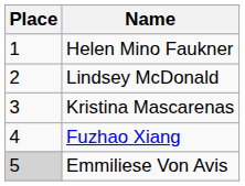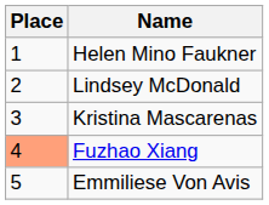Fuzhao Xiang | Place: no background -> lightsalmon background
Emmiliese Von Avis | Place: lightgrey background -> no background
